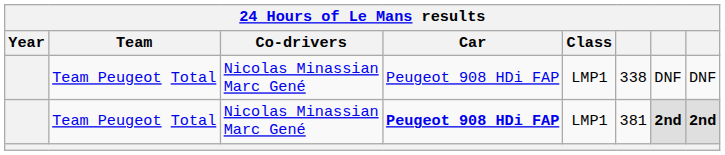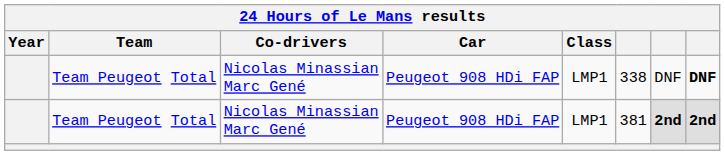row 3 | column 8: normal -> bold
row 4 | Car: bold -> normal
